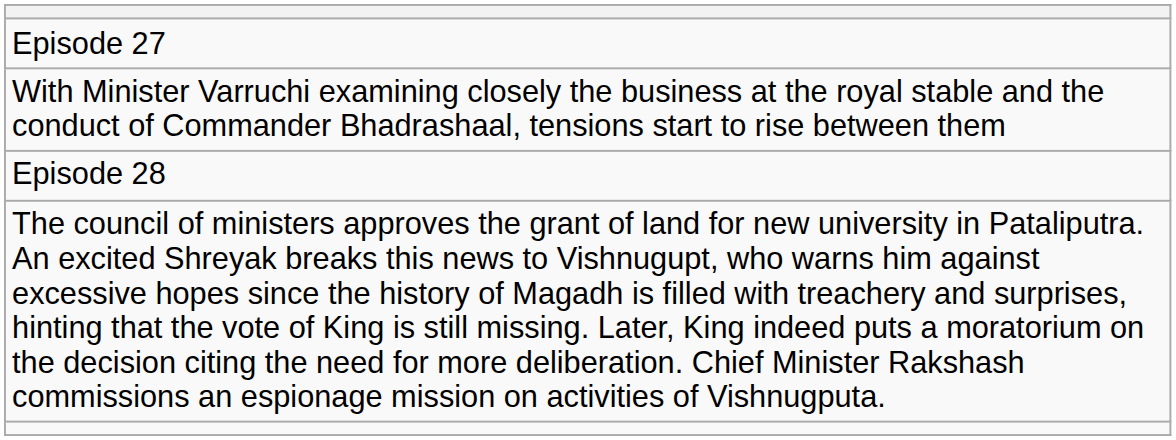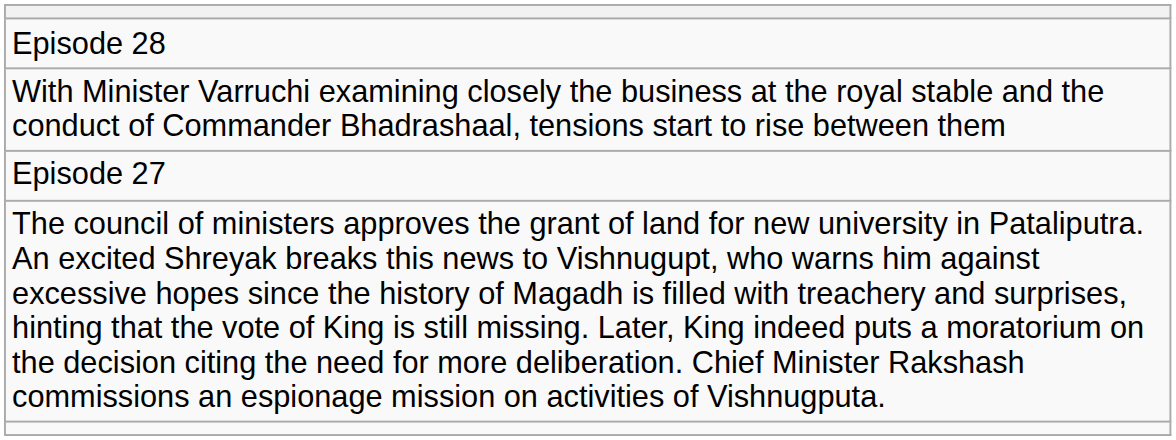row 2 | column 1: Episode 27 -> Episode 28
row 4 | column 1: Episode 28 -> Episode 27
